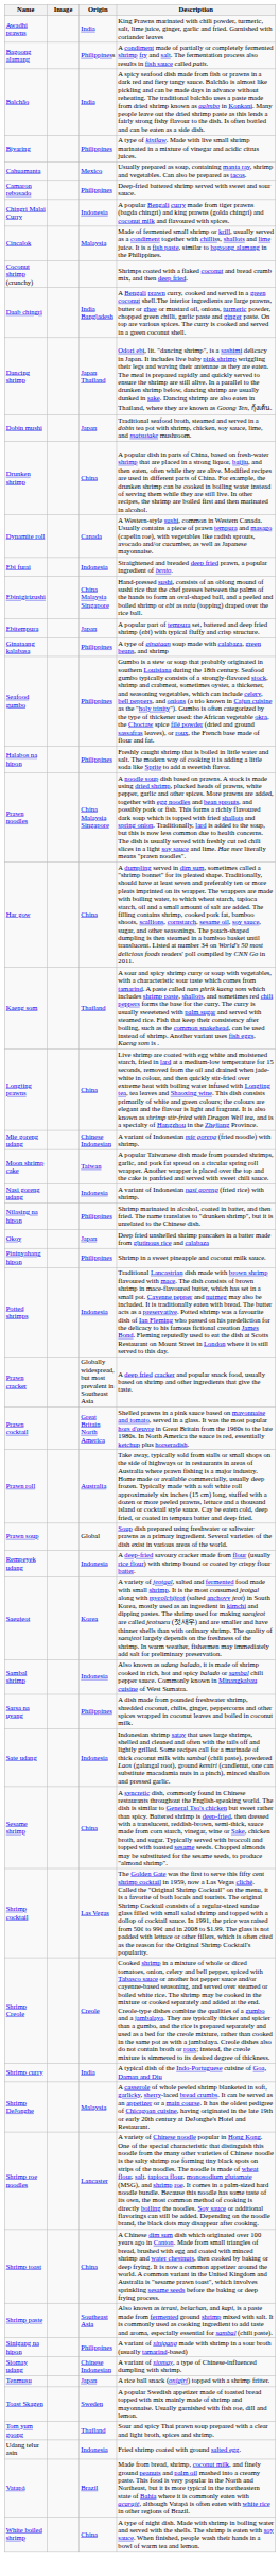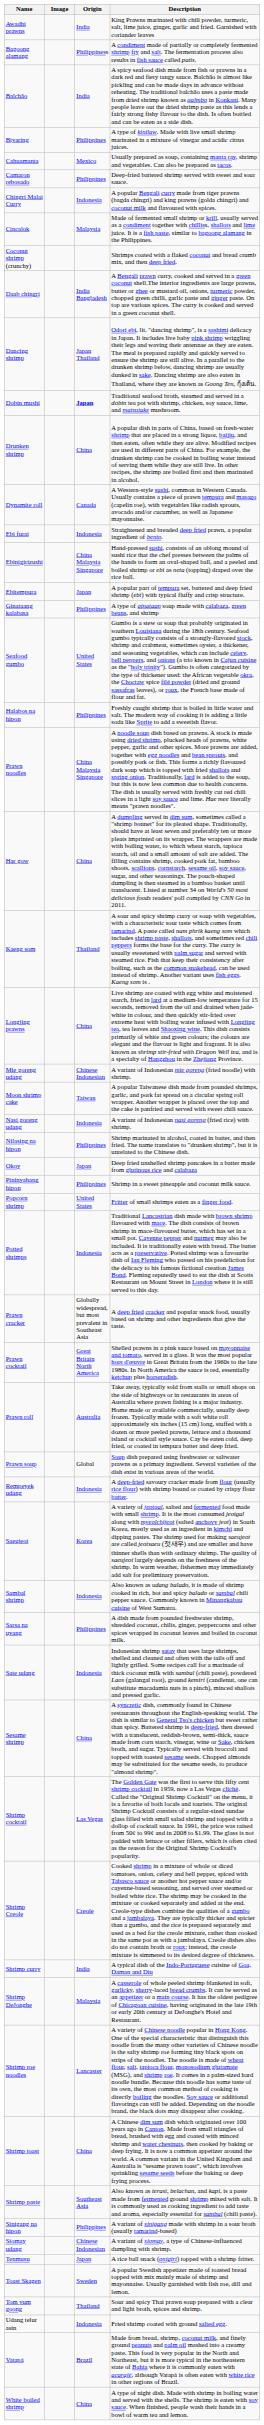Dobin mushi | Origin: normal -> bold
Seafood gumbo | Origin: Philippines -> United States
+ row: Popcorn shrimp | United States | Fritter of small shrimps eaten as a finger food.
